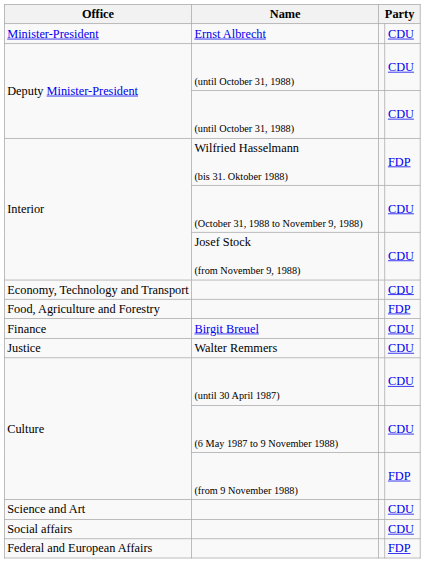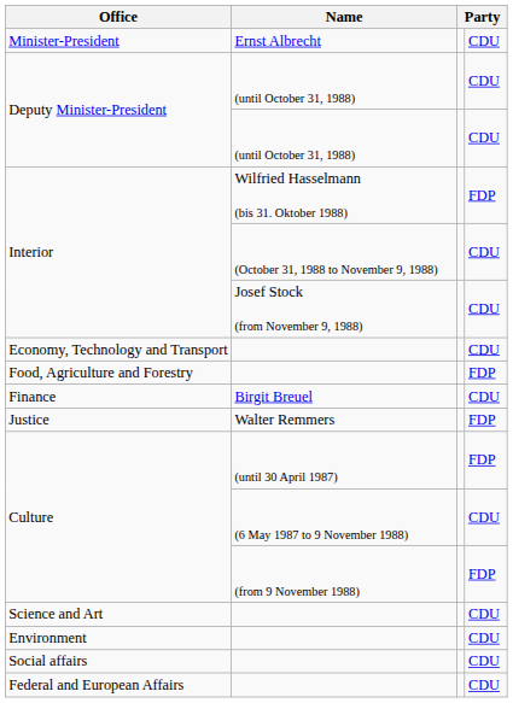Justice | column 4: CDU -> FDP
Culture / (until 30 April 1987) | column 4: CDU -> FDP
+ row: Environment | CDU
Federal and European Affairs | column 4: FDP -> CDU
